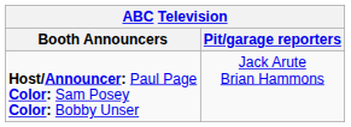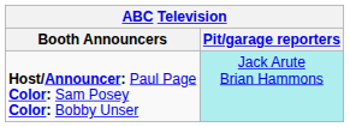row 3 | Pit/garage reporters: no background -> paleturquoise background
